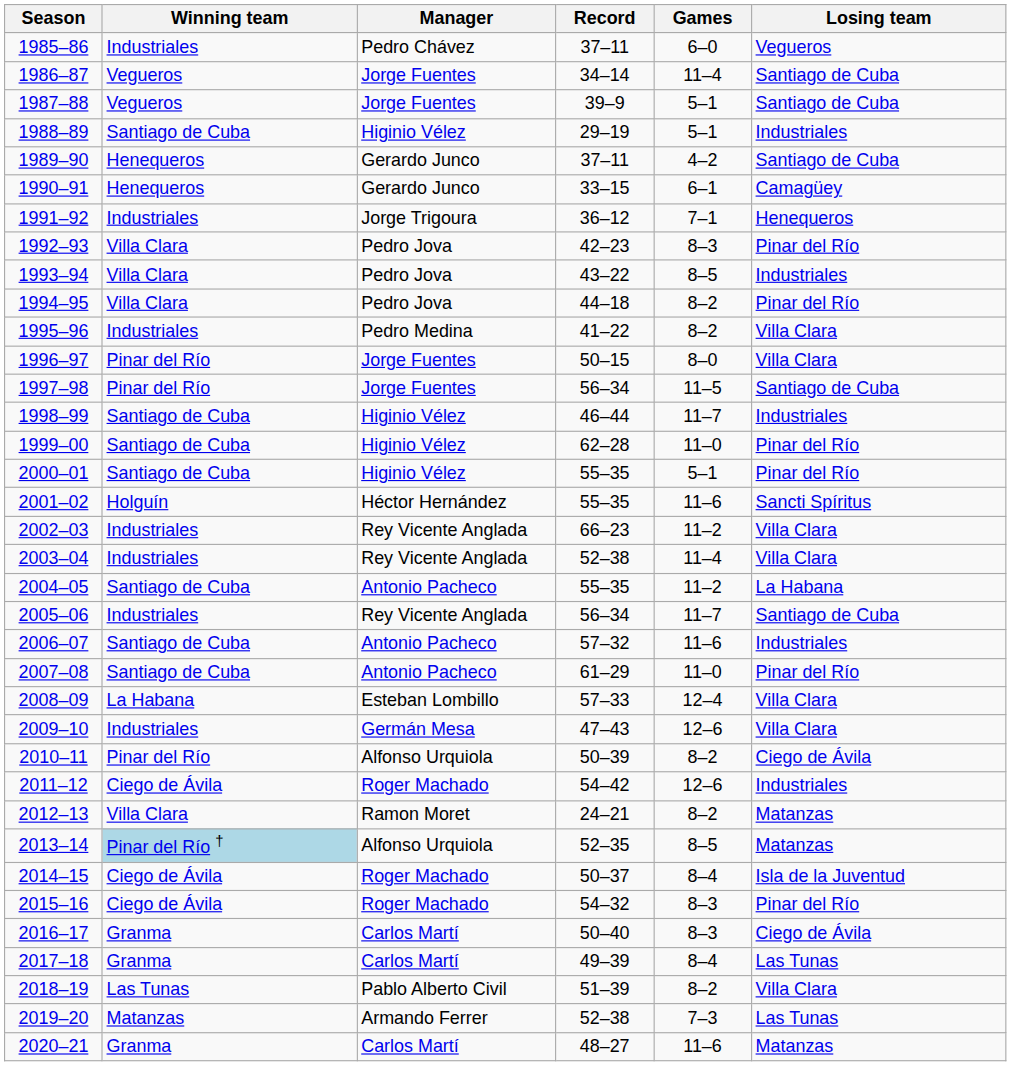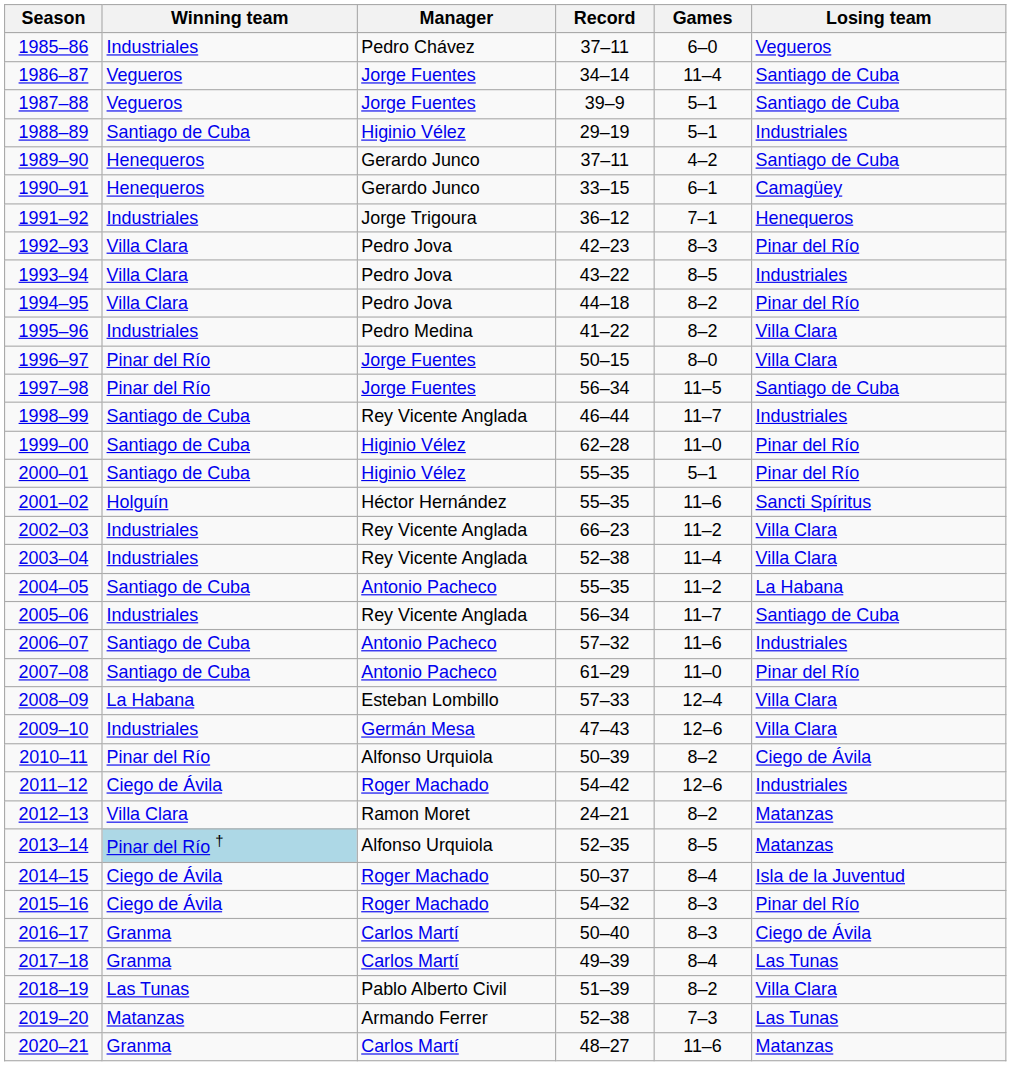1998–99 | Manager: Higinio Vélez -> Rey Vicente Anglada
